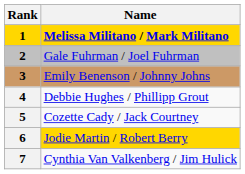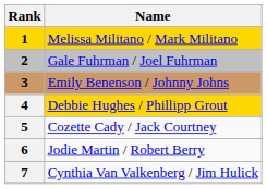Melissa Militano / Mark Militano | Name: bold -> normal
Debbie Hughes / Phillipp Grout | Name: no background -> gold background
Jodie Martin / Robert Berry | Name: gold background -> no background
